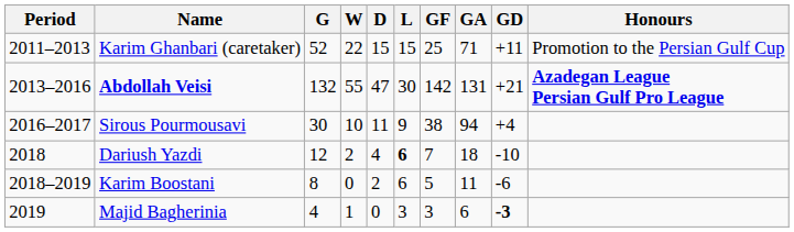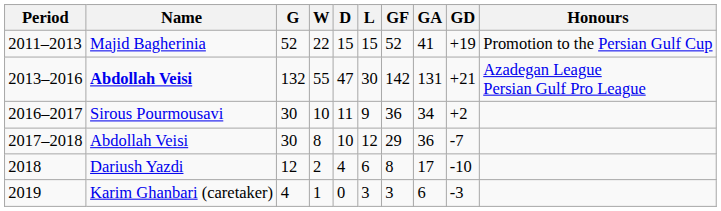2011–2013 | Name: Karim Ghanbari (caretaker) -> Majid Bagherinia
2011–2013 | GF: 25 -> 52
2011–2013 | GA: 71 -> 41
2011–2013 | GD: +11 -> +19
2013–2016 | Honours: bold -> normal
2016–2017 | GF: 38 -> 36
2016–2017 | GA: 94 -> 34
2016–2017 | GD: +4 -> +2
+ row: 2017–2018 | Abdollah Veisi | 30 | 8 | 10 | 12 | 29 | 36 | -7
2018 | L: bold -> normal
2018 | GF: 7 -> 8
2018 | GA: 18 -> 17
- row: 2018–2019 | Karim Boostani | 8 | 0 | 2 | 6 | 5 | 11 | -6
2019 | Name: Majid Bagherinia -> Karim Ghanbari (caretaker)
2019 | GD: bold -> normal
